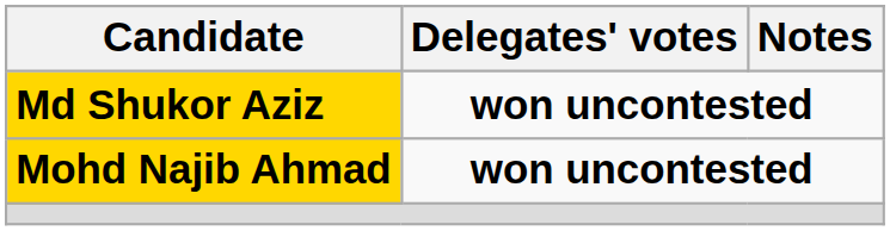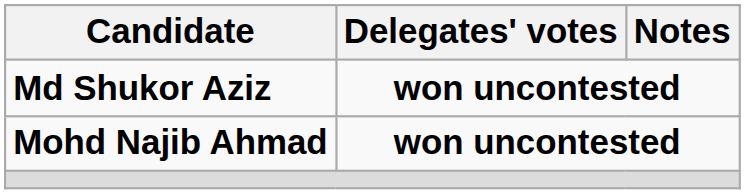Md Shukor Aziz | Candidate: gold background -> no background
Mohd Najib Ahmad | Candidate: gold background -> no background
